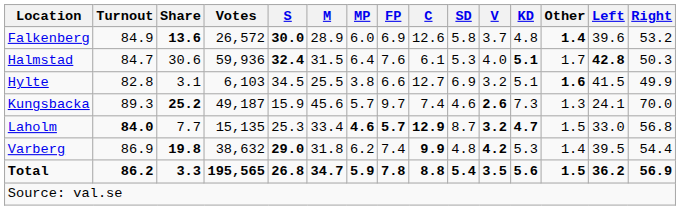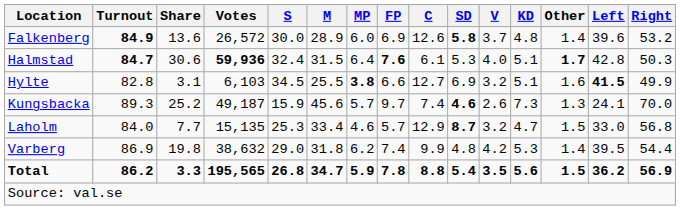Falkenberg | Turnout: normal -> bold
Falkenberg | Share: bold -> normal
Falkenberg | S: bold -> normal
Falkenberg | SD: normal -> bold
Falkenberg | Other: bold -> normal
Halmstad | Turnout: normal -> bold
Halmstad | Votes: normal -> bold
Halmstad | S: bold -> normal
Halmstad | FP: normal -> bold
Halmstad | KD: bold -> normal
Halmstad | Other: normal -> bold
Halmstad | Left: bold -> normal
Hylte | MP: normal -> bold
Hylte | Other: bold -> normal
Hylte | Left: normal -> bold
Kungsbacka | Share: bold -> normal
Kungsbacka | SD: normal -> bold
Kungsbacka | V: bold -> normal
Laholm | Turnout: bold -> normal
Laholm | MP: bold -> normal
Laholm | FP: bold -> normal
Laholm | C: bold -> normal
Laholm | SD: normal -> bold
Laholm | V: bold -> normal
Laholm | KD: bold -> normal
Varberg | Share: bold -> normal
Varberg | S: bold -> normal
Varberg | C: bold -> normal
Varberg | V: bold -> normal
